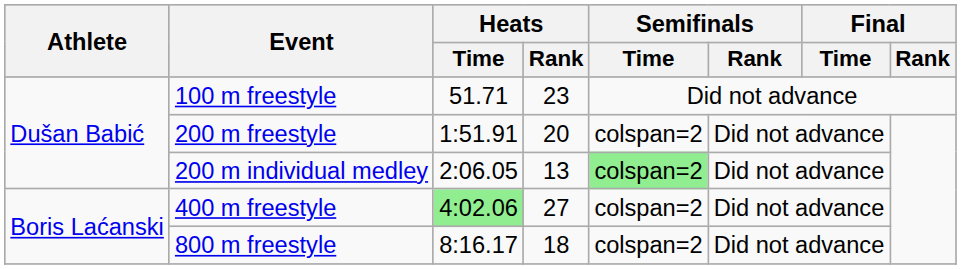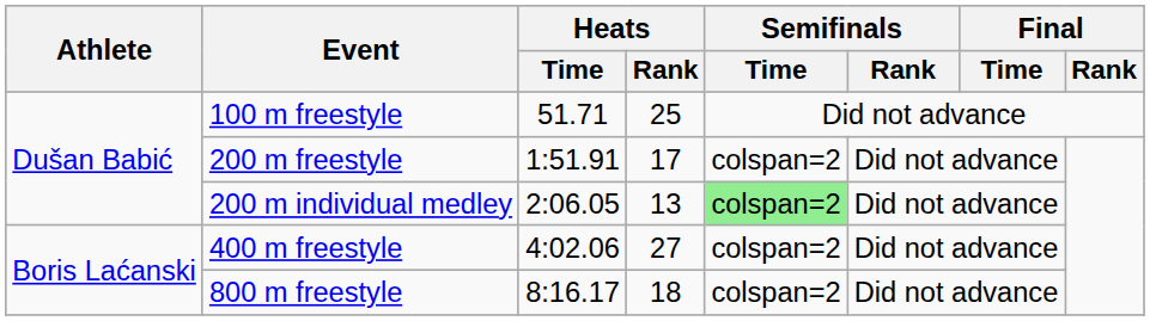100 m freestyle | Heats / Rank: 23 -> 25
200 m freestyle | Heats / Rank: 20 -> 17
400 m freestyle | Heats / Time: lightgreen background -> no background
